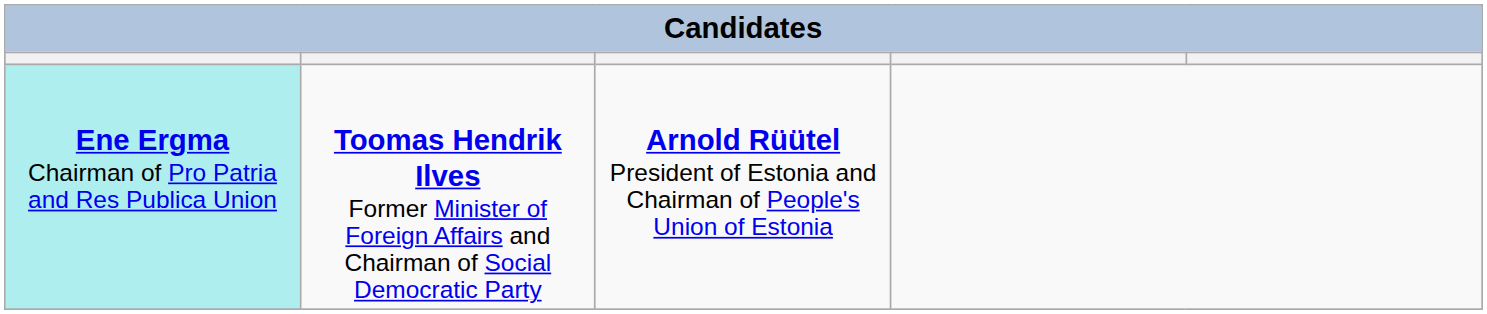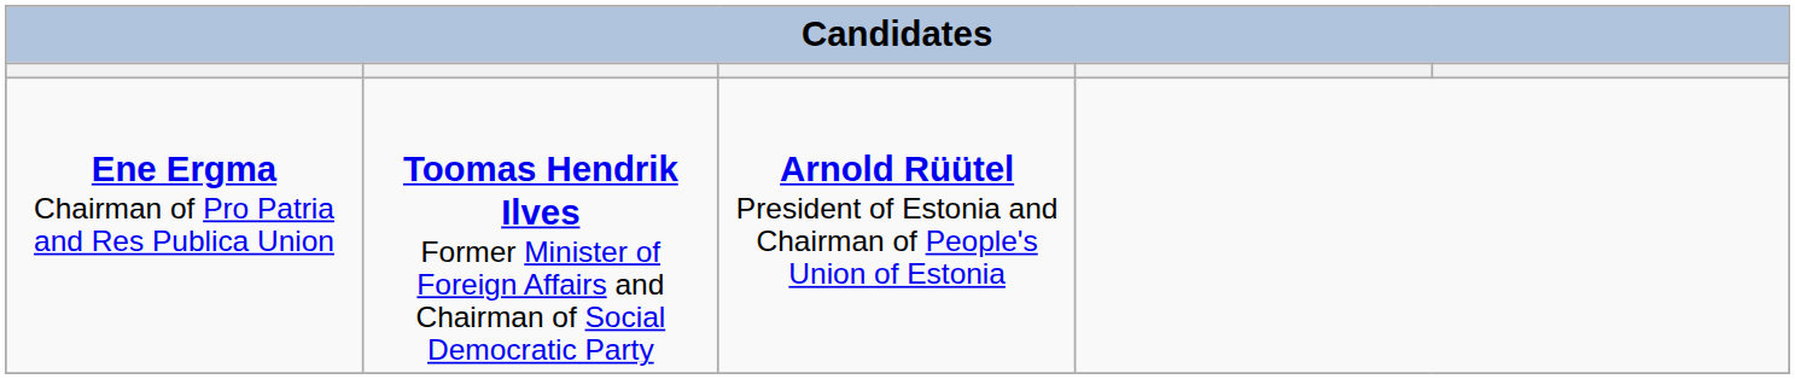Ene Ergma Chairman of Pro Patria and Res Publica Union | column 1: paleturquoise background -> no background
